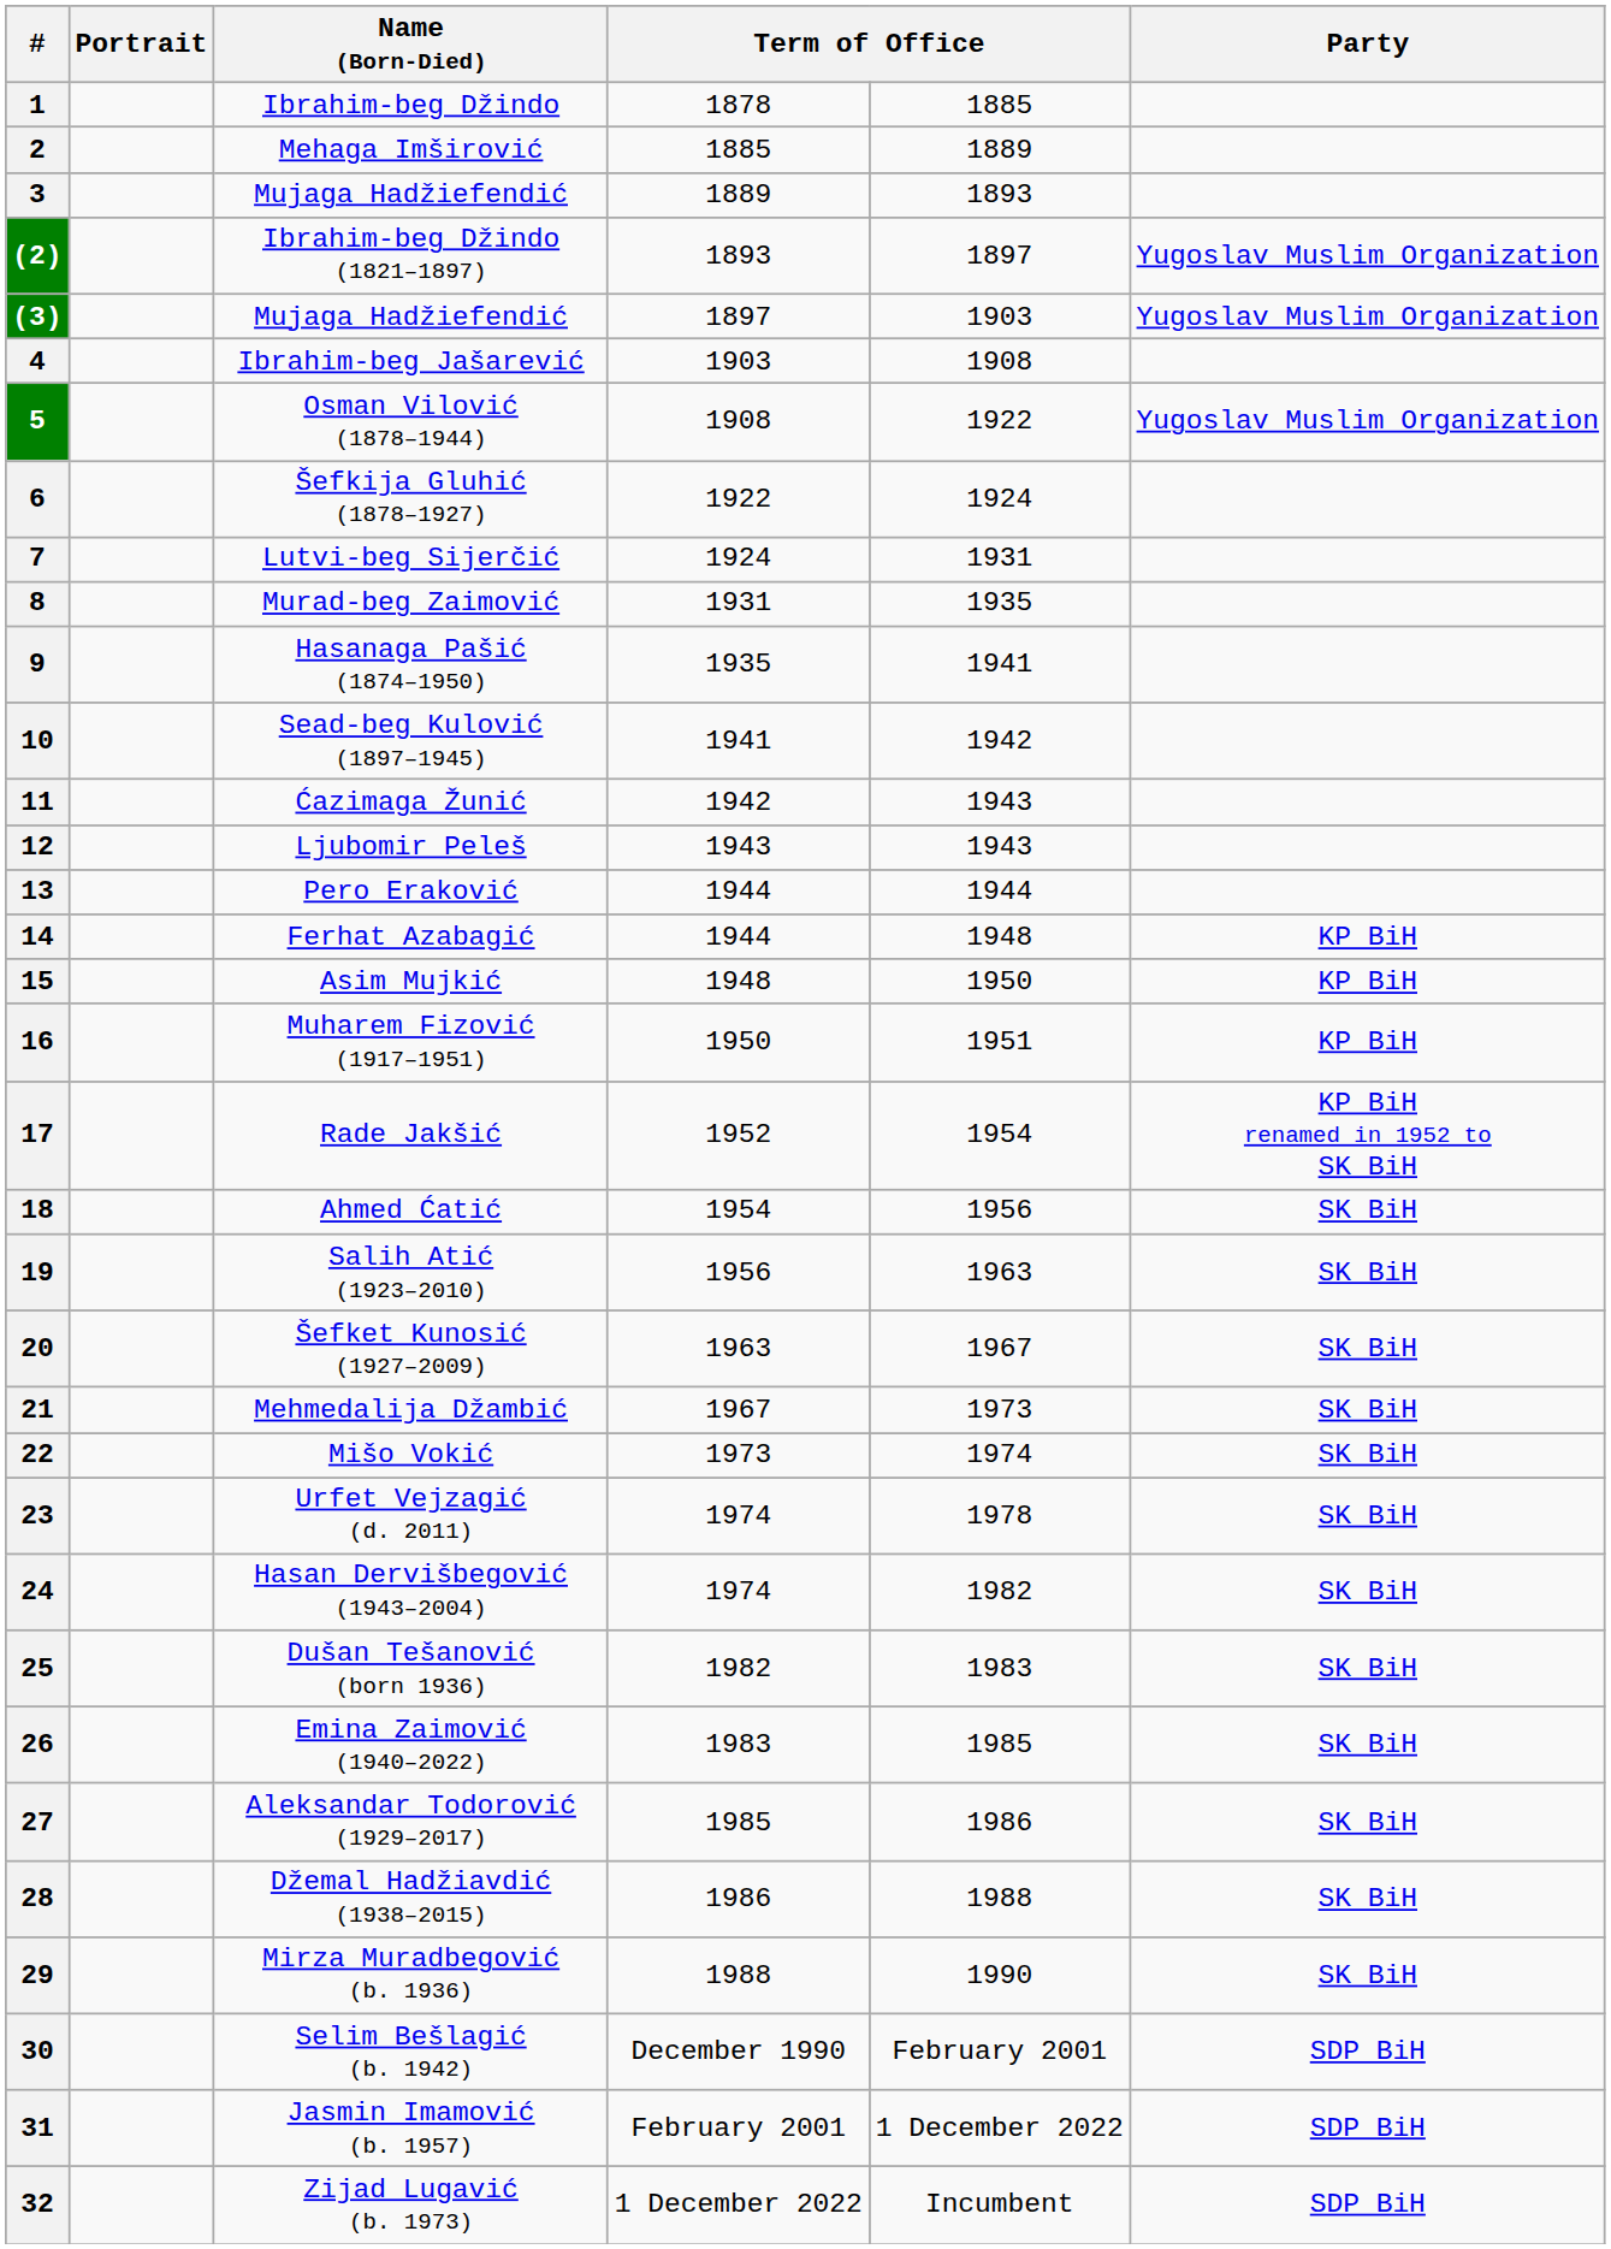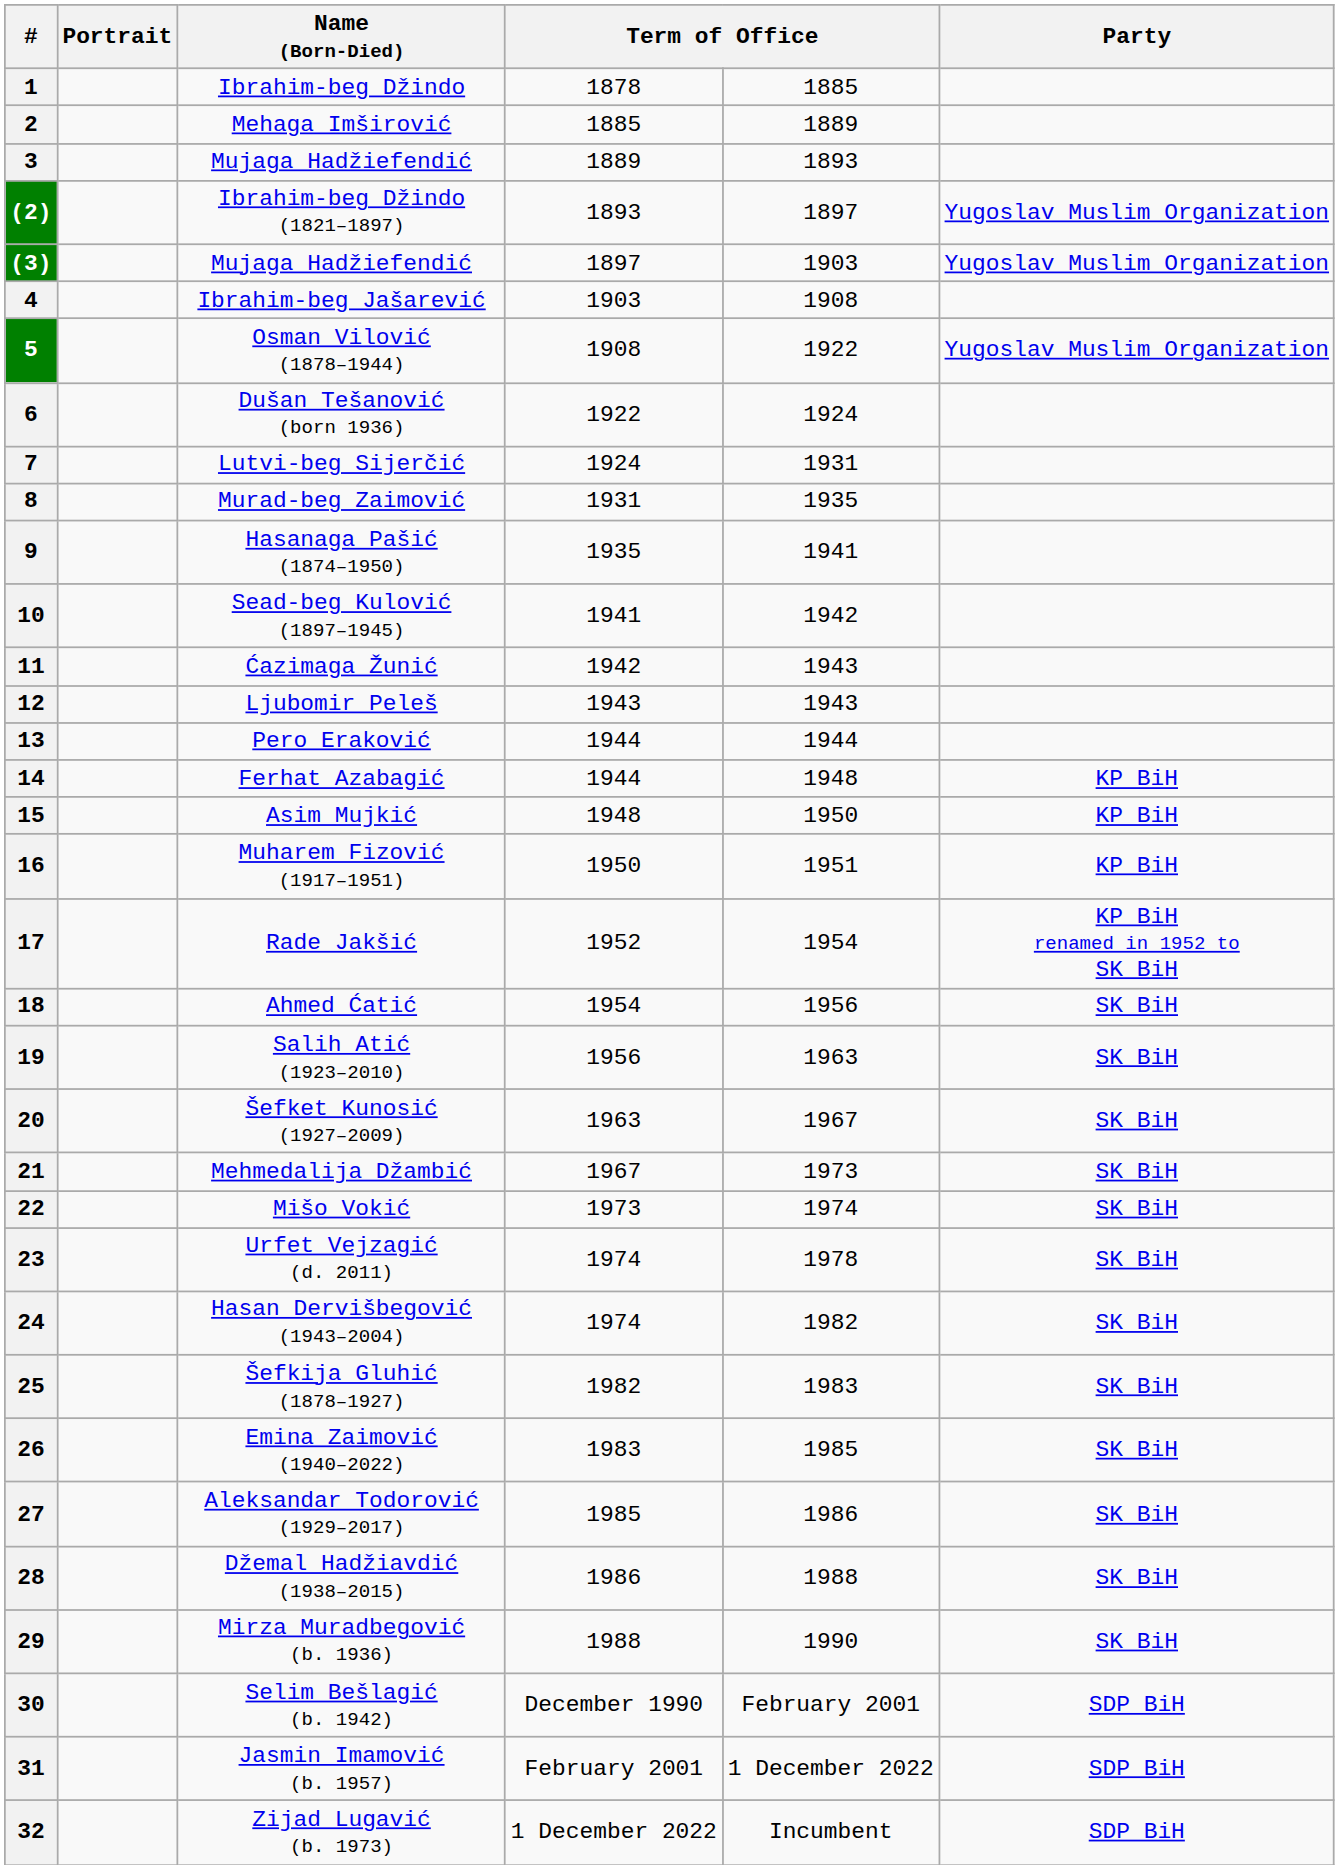6 | Name (Born-Died): Šefkija Gluhić (1878–1927) -> Dušan Tešanović (born 1936)
25 | Name (Born-Died): Dušan Tešanović (born 1936) -> Šefkija Gluhić (1878–1927)
